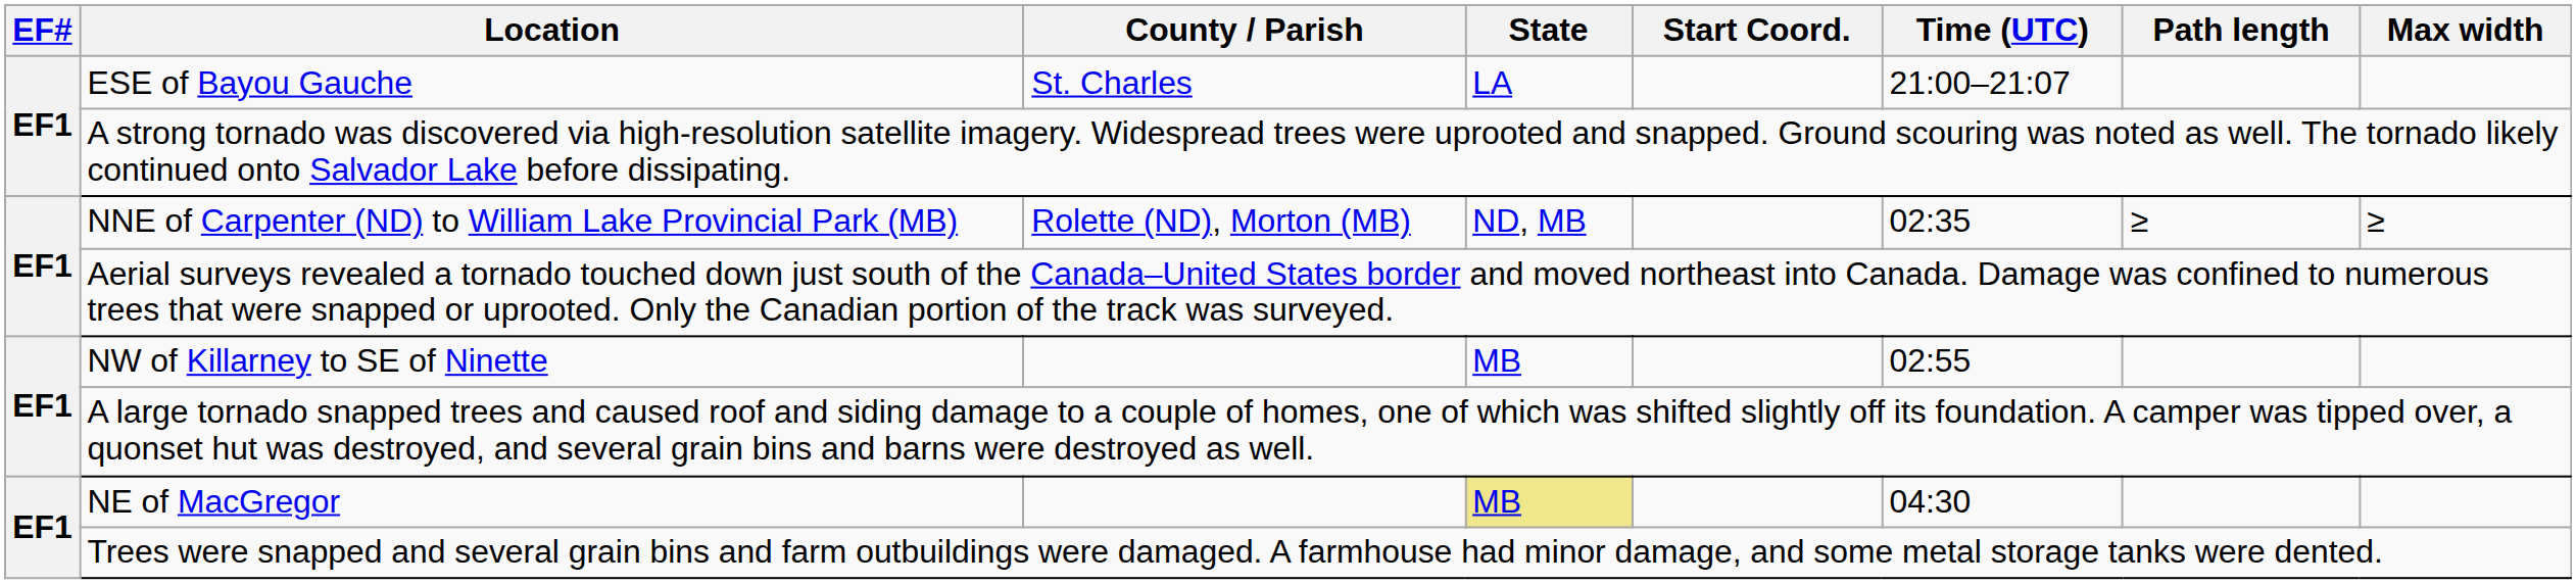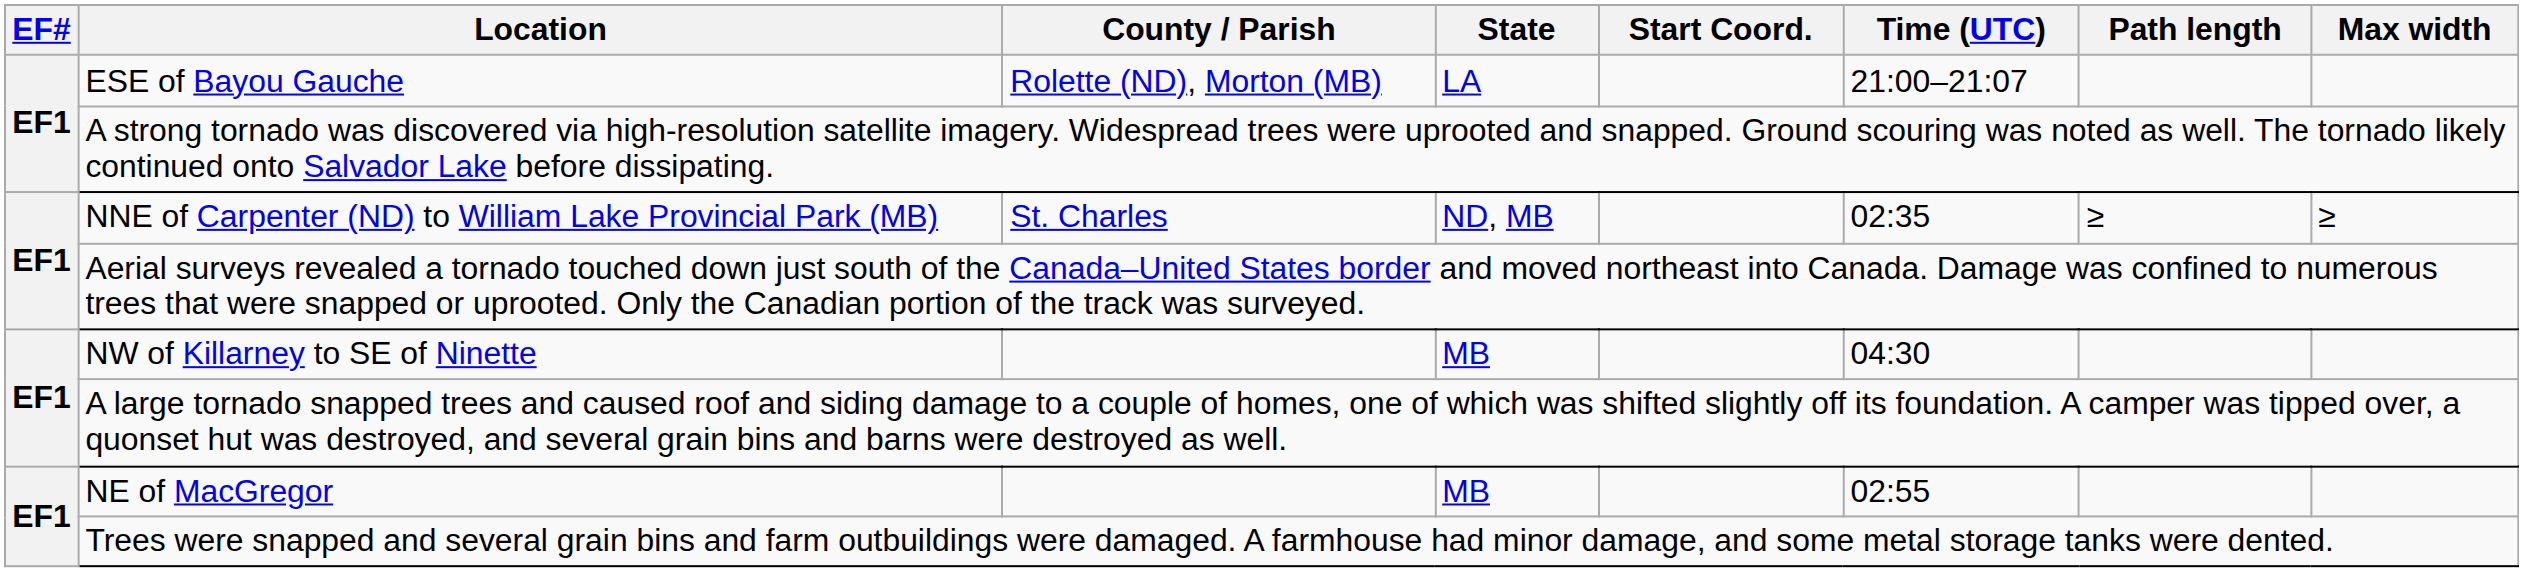ESE of Bayou Gauche | County / Parish: St. Charles -> Rolette (ND), Morton (MB)
NNE of Carpenter (ND) to William Lake Provincial Park (MB) | County / Parish: Rolette (ND), Morton (MB) -> St. Charles
NW of Killarney to SE of Ninette | Time (UTC): 02:55 -> 04:30
NE of MacGregor | State: khaki background -> no background
NE of MacGregor | Time (UTC): 04:30 -> 02:55
